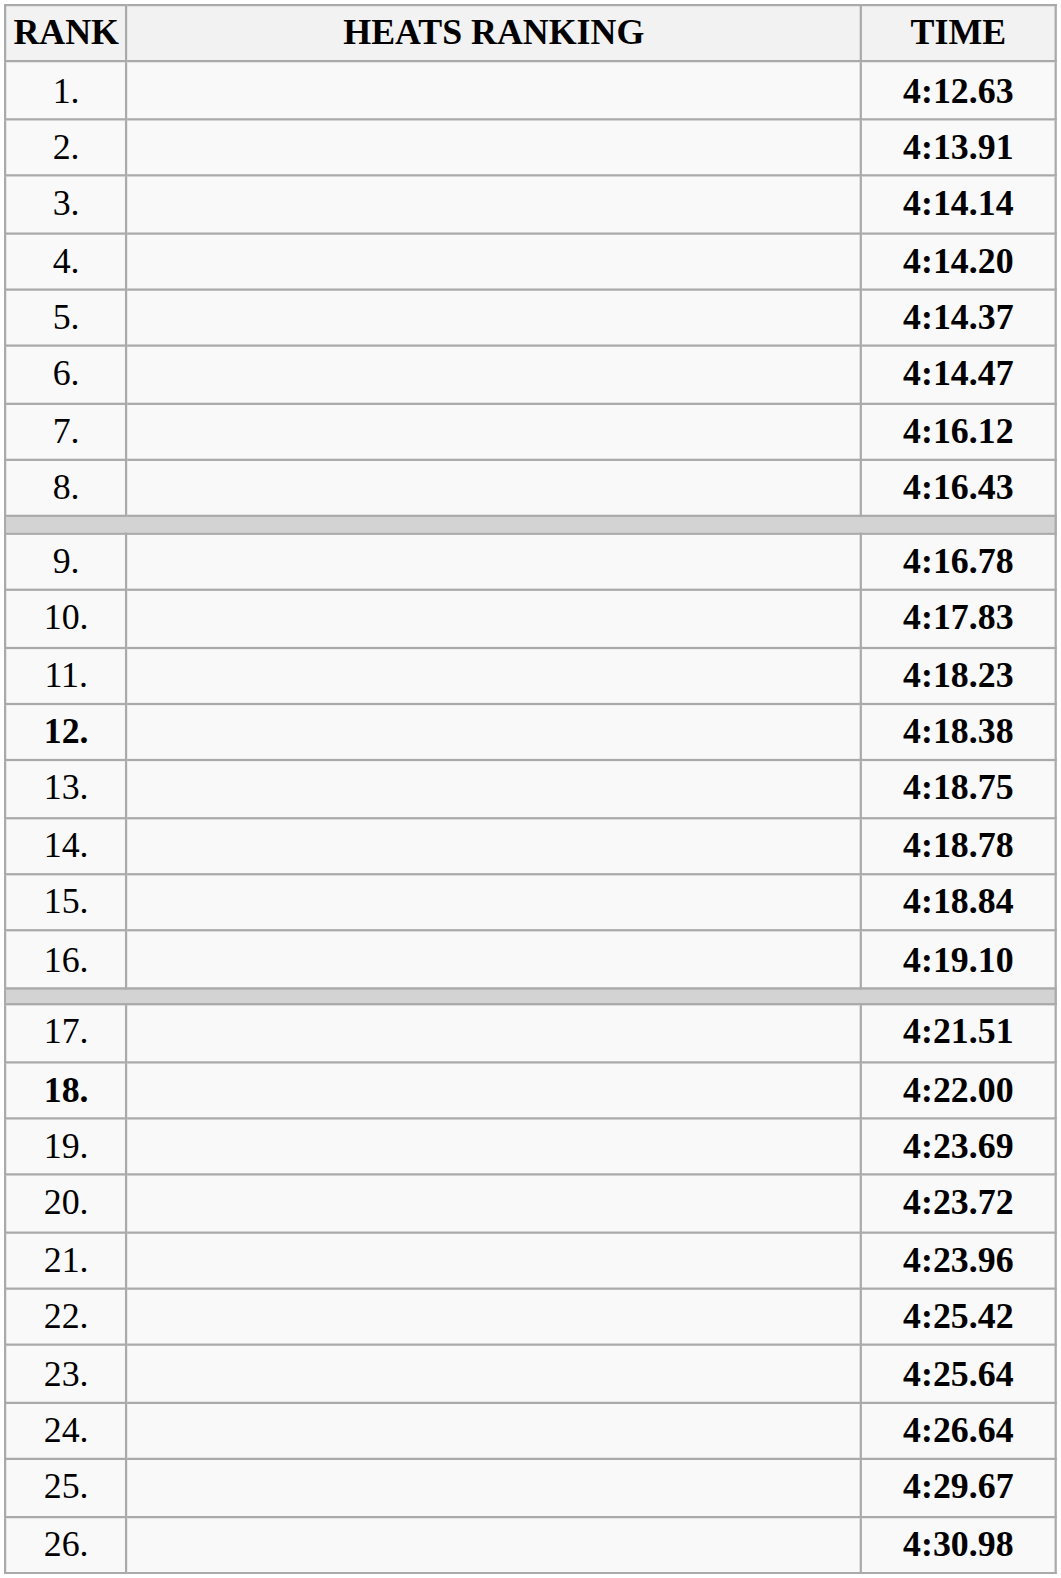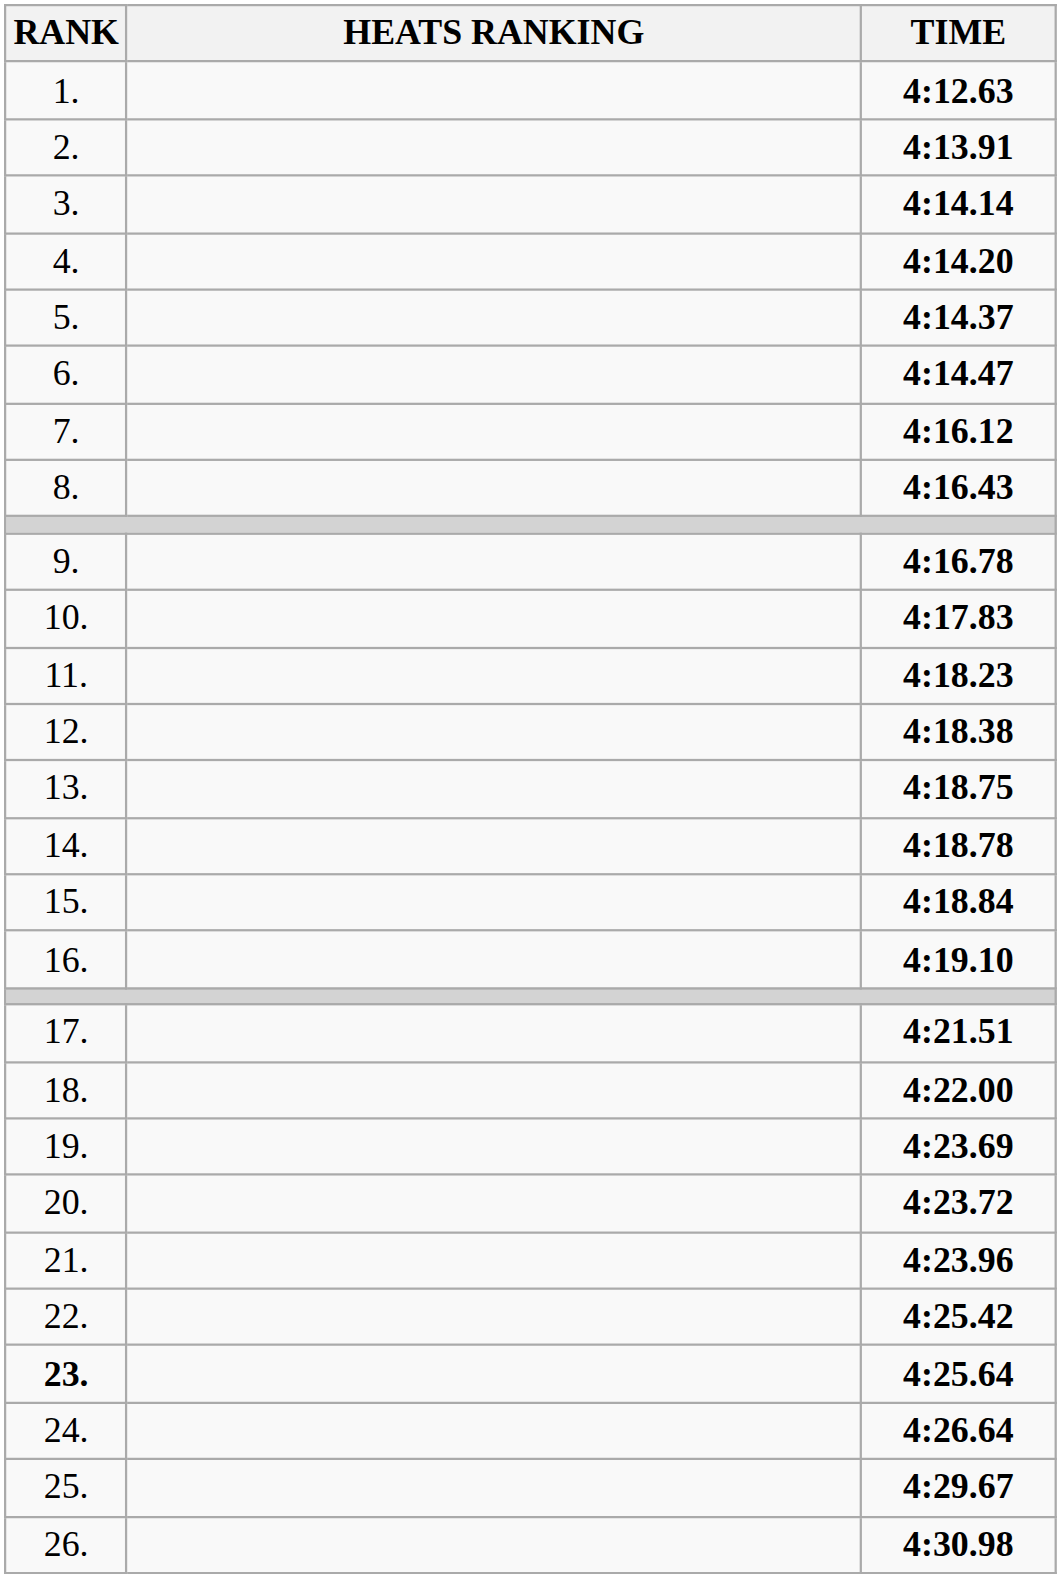12. | RANK: bold -> normal
18. | RANK: bold -> normal
23. | RANK: normal -> bold
